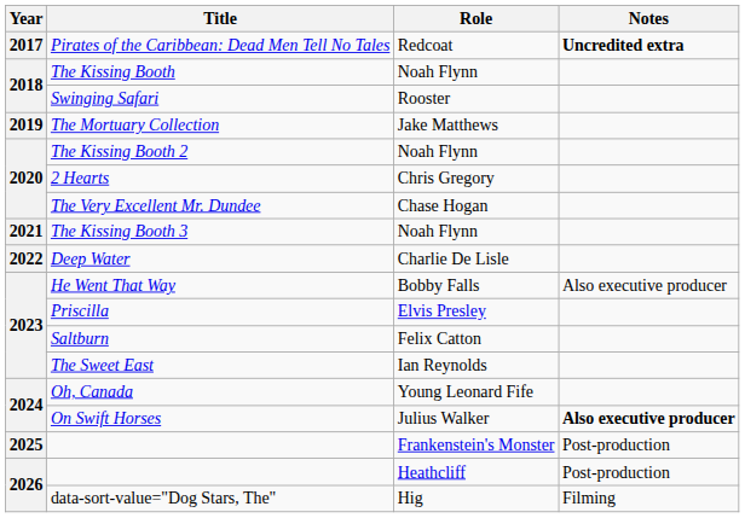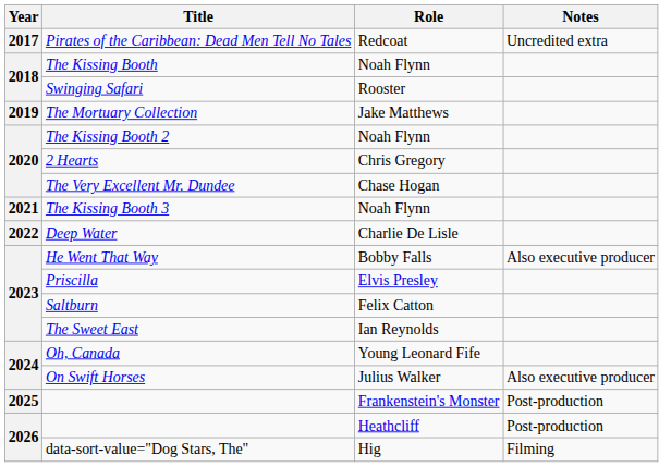Pirates of the Caribbean: Dead Men Tell No Tales | Notes: bold -> normal
On Swift Horses | Notes: bold -> normal
